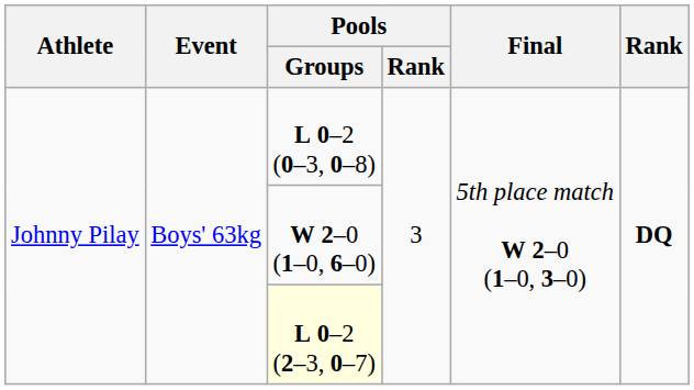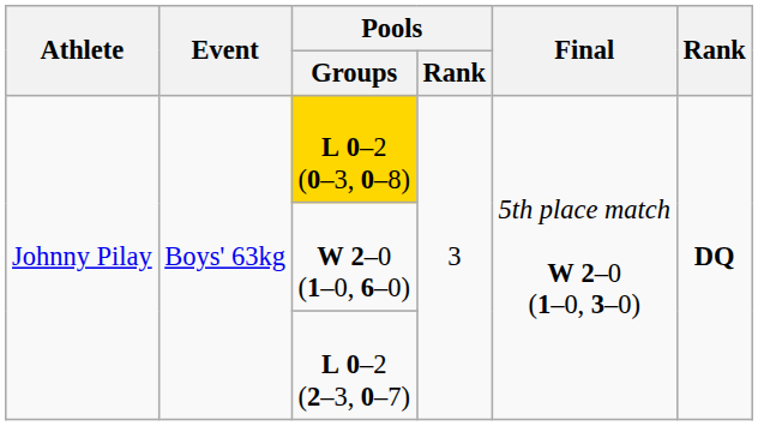L 0–2 (0–3, 0–8) | Pools / Groups: no background -> gold background
L 0–2 (2–3, 0–7) | Pools / Groups: lightyellow background -> no background
